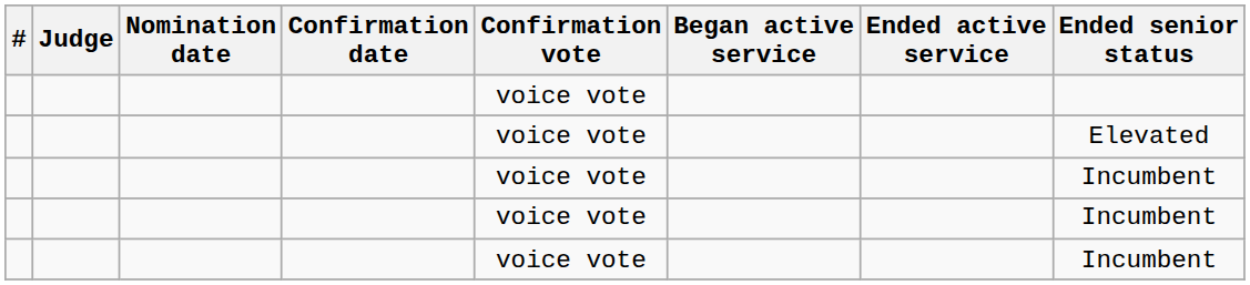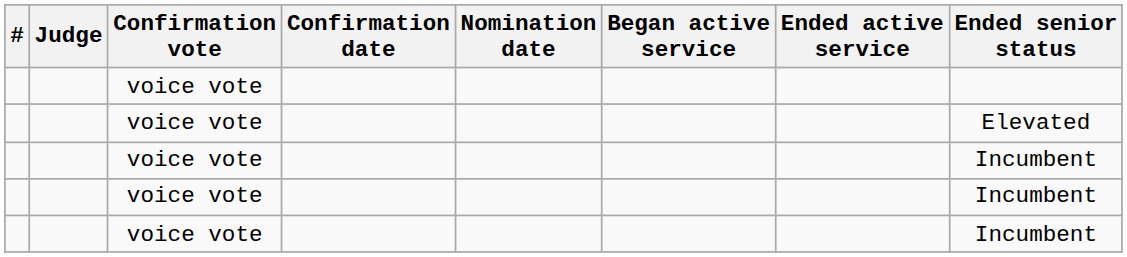columns swapped: Nomination date <-> Confirmation vote
